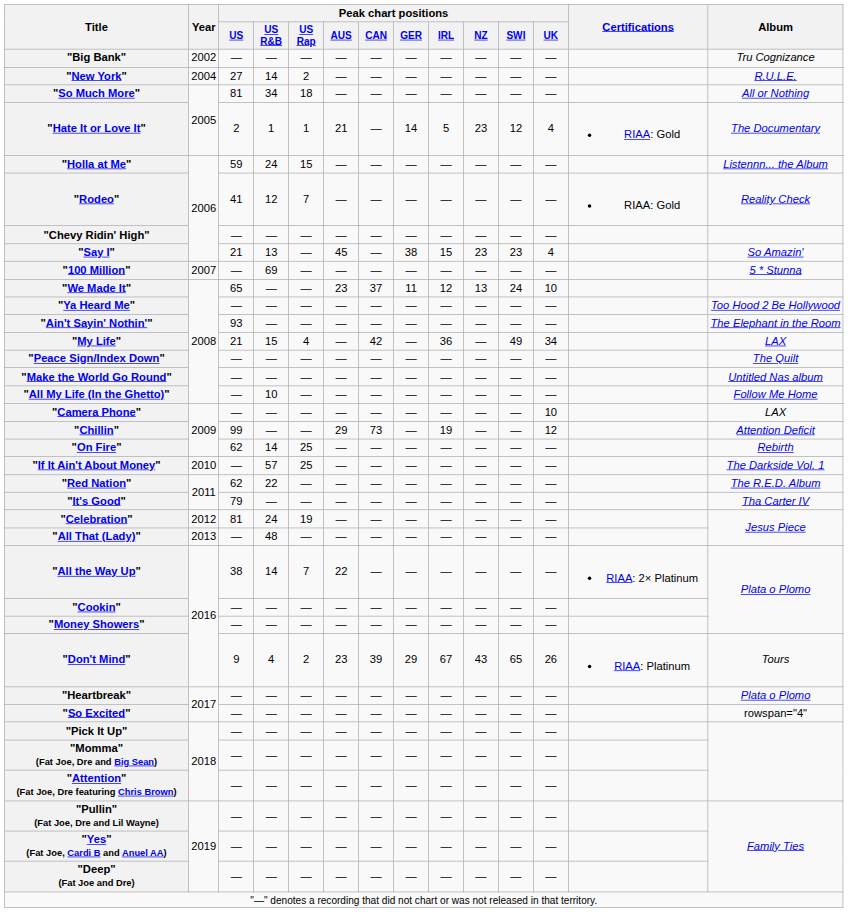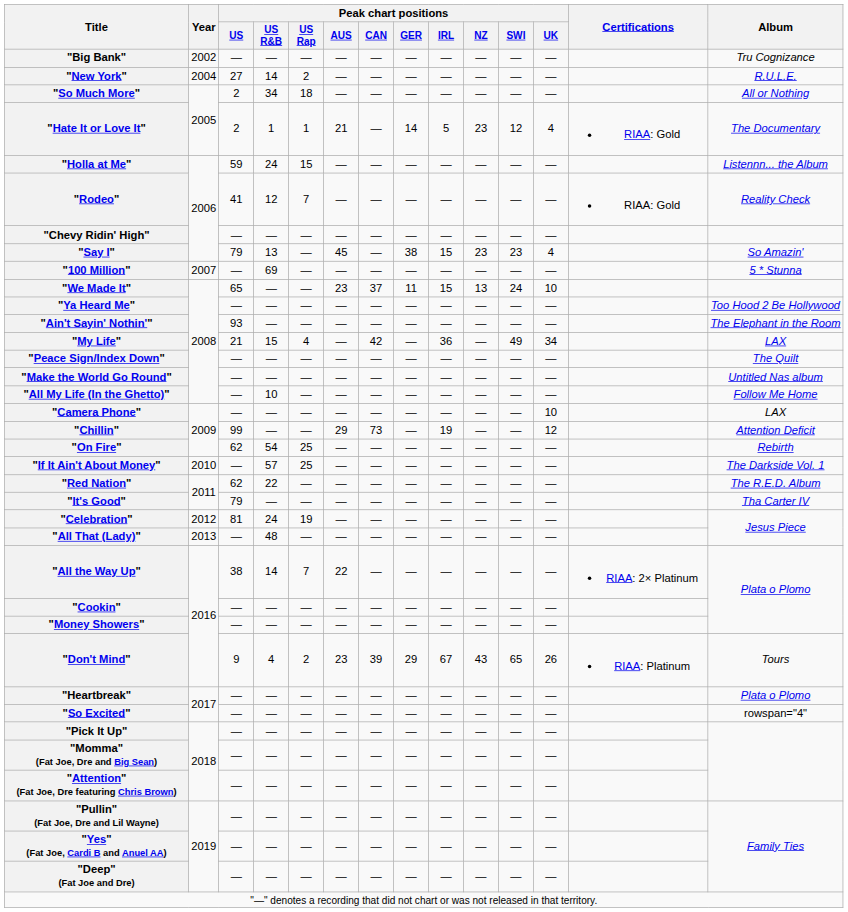"So Much More" | Peak chart positions / US: 81 -> 2
"Say I" | Peak chart positions / US: 21 -> 79
"We Made It" | Peak chart positions / IRL: 12 -> 15
"On Fire" | Peak chart positions / US R&B: 14 -> 54
